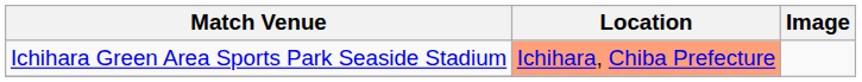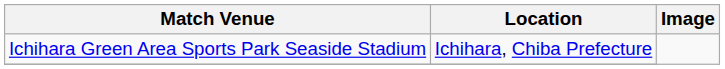Ichihara Green Area Sports Park Seaside Stadium | Location: lightsalmon background -> no background
